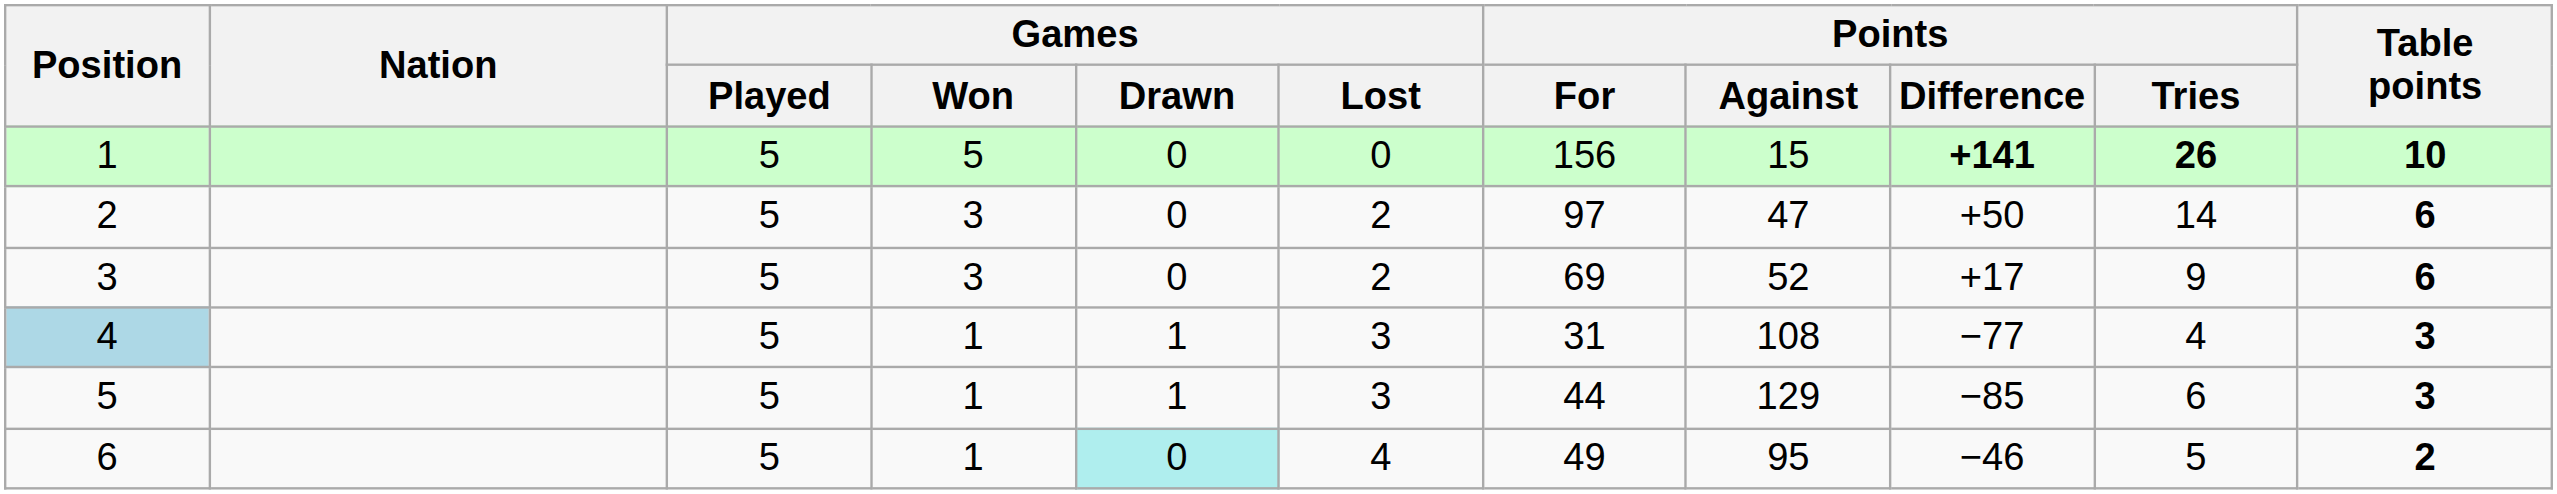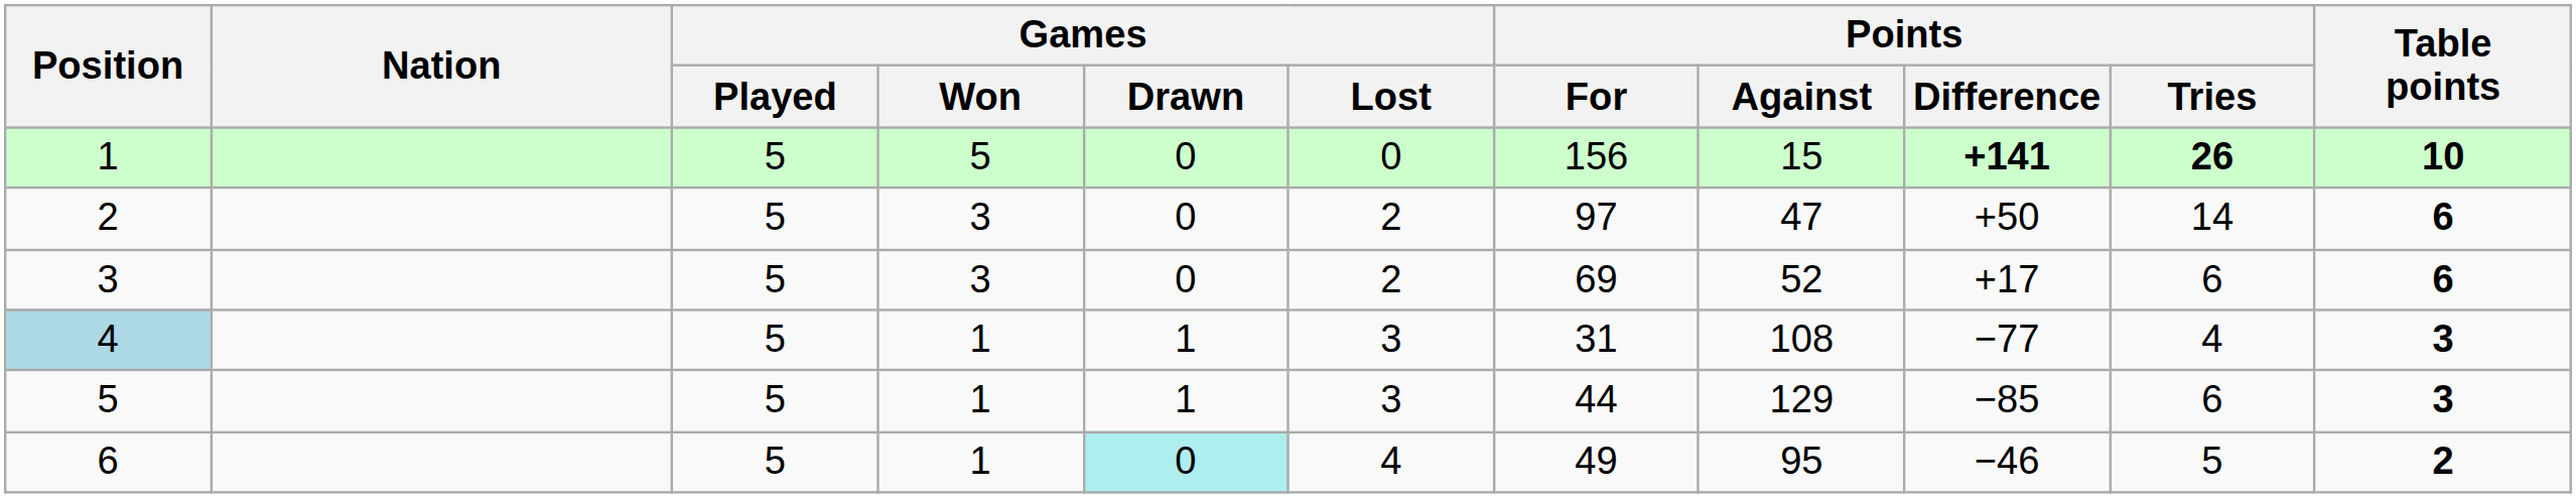row 5 | Points / Tries: 9 -> 6
